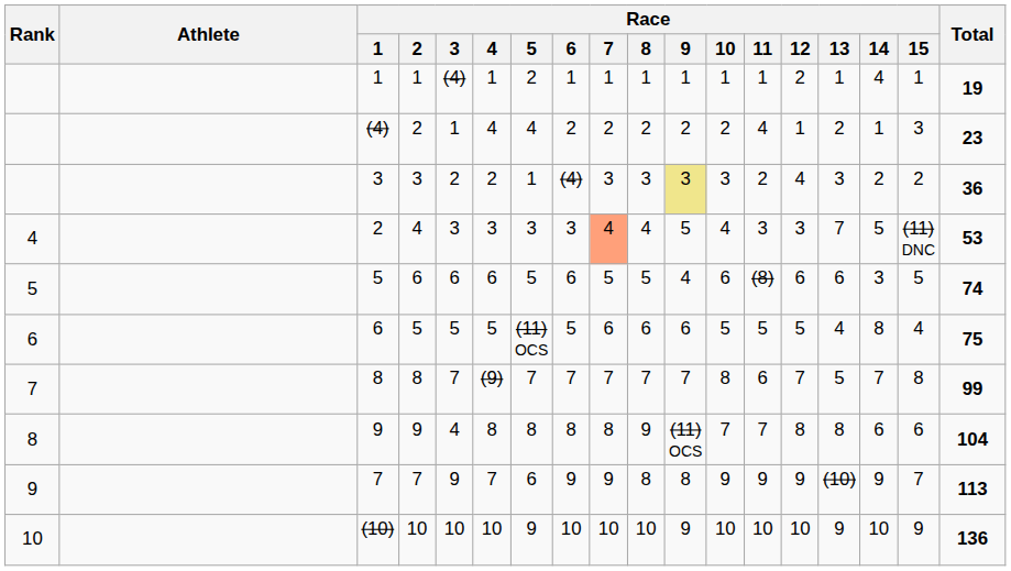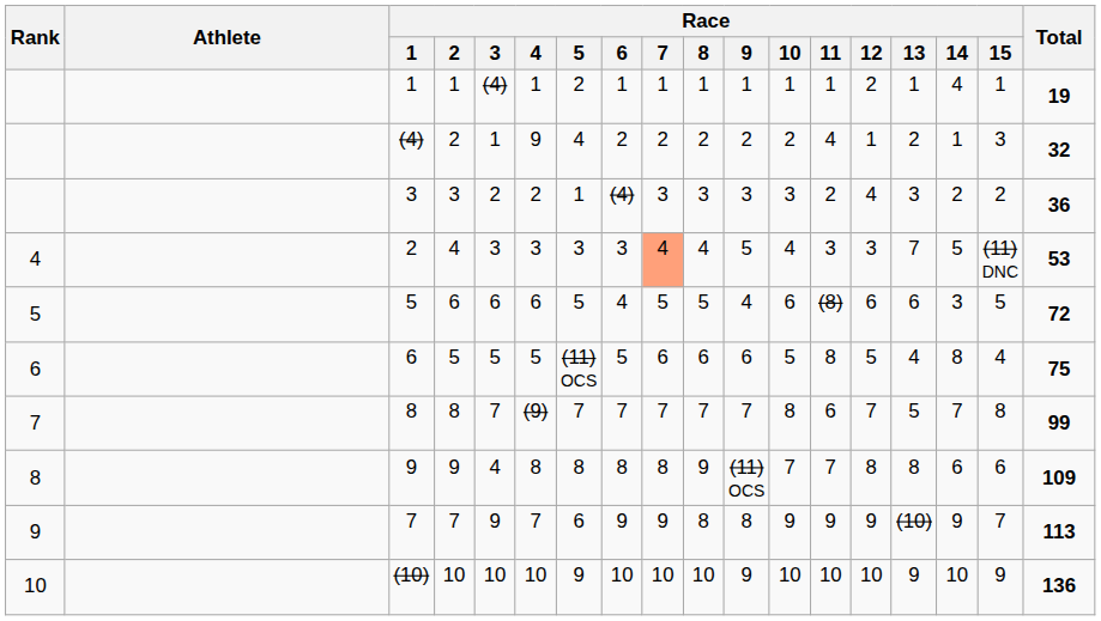row 4 | Race / 4: 4 -> 9
row 4 | Total: 23 -> 32
row 5 | Race / 9: khaki background -> no background
row 7 | Race / 6: 6 -> 4
row 7 | Total: 74 -> 72
row 8 | Race / 11: 5 -> 8
row 10 | Total: 104 -> 109
